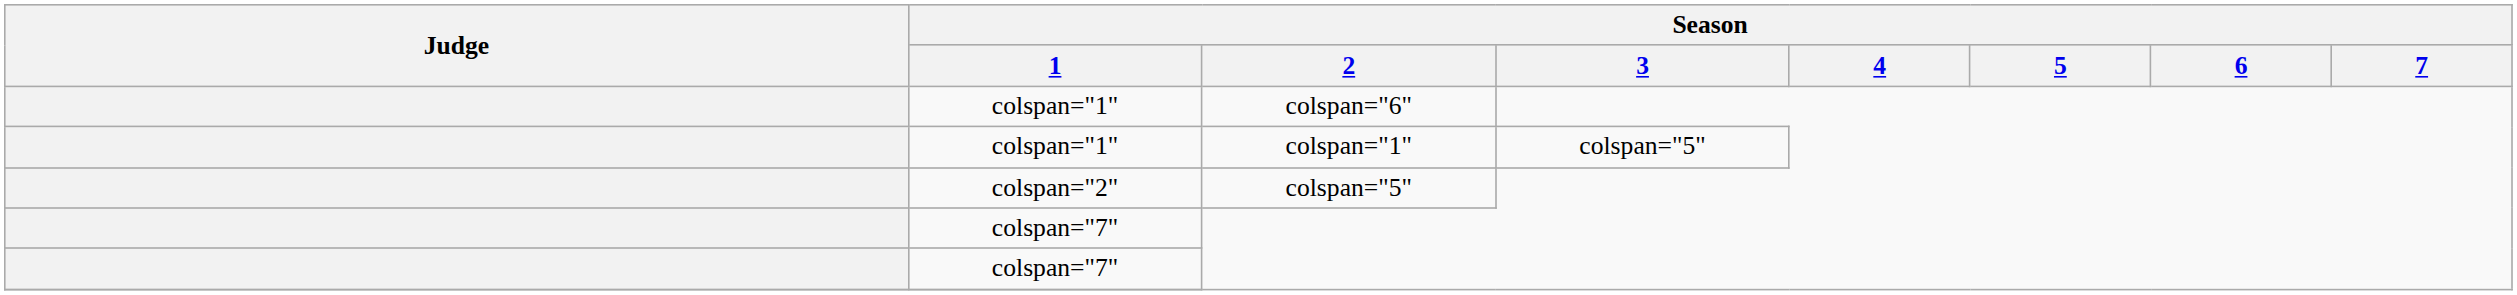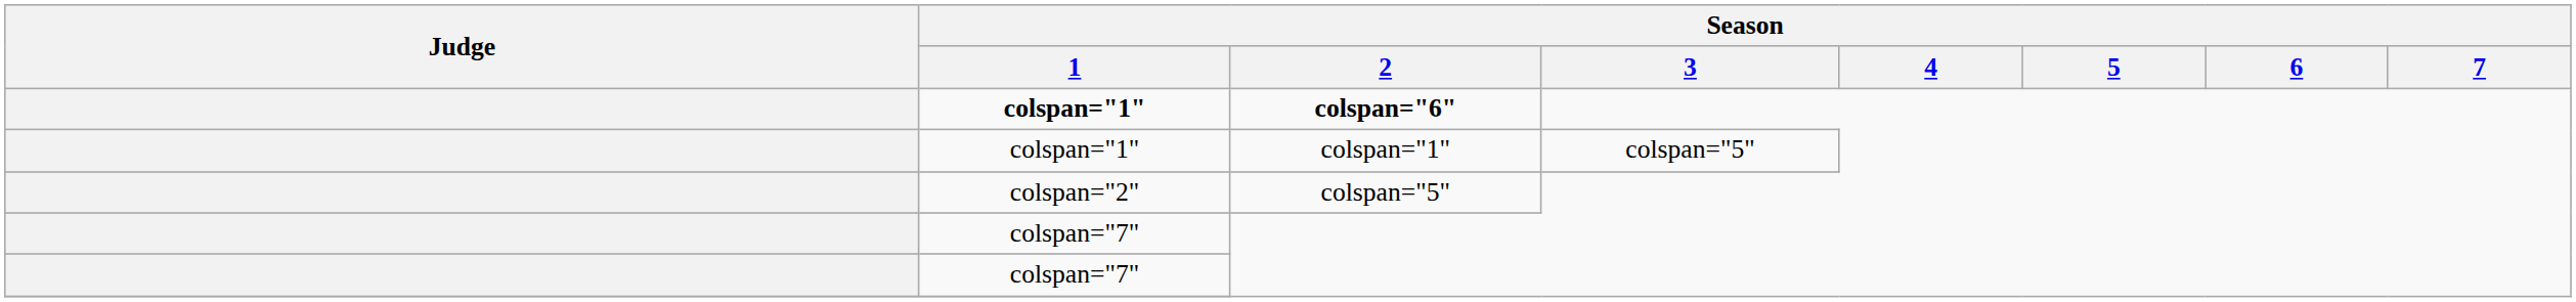colspan="6" | Season / 1: normal -> bold
colspan="6" | Season / 2: normal -> bold
